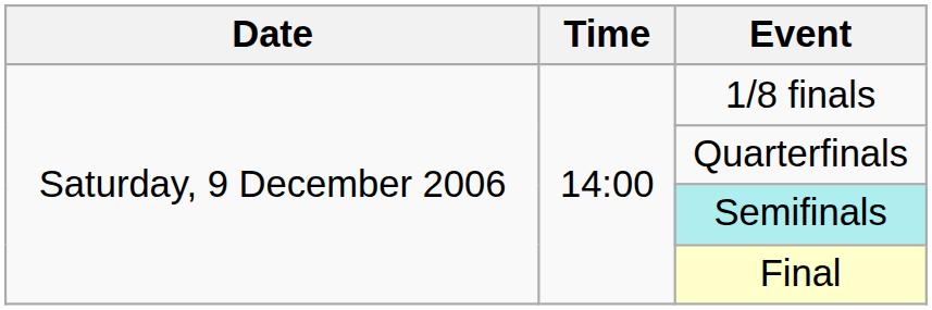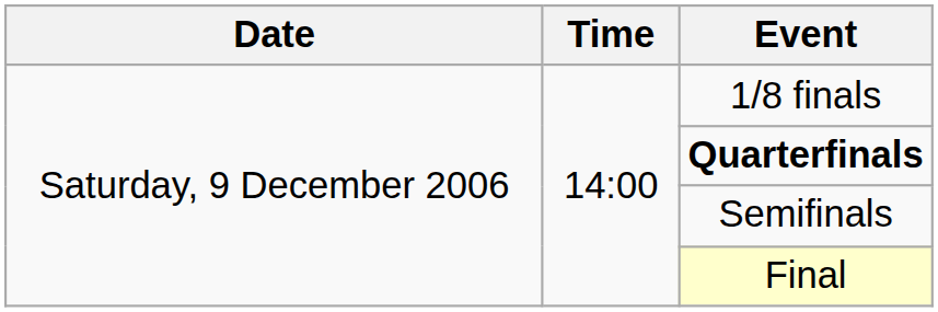Quarterfinals | Event: normal -> bold
Semifinals | Event: paleturquoise background -> no background
